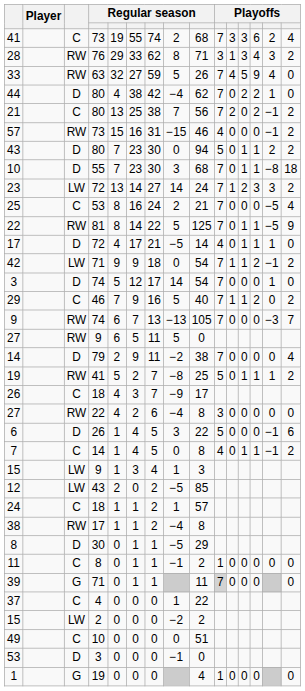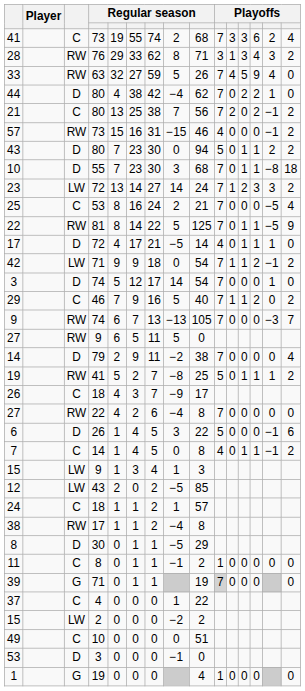27 / 22 | column 10: 3 -> 7
39 | column 9: 11 -> 19
